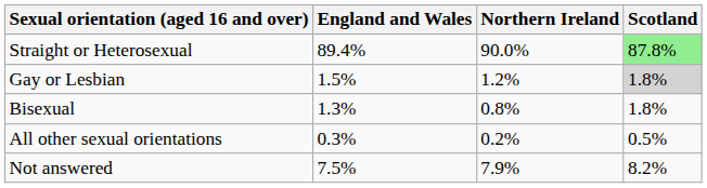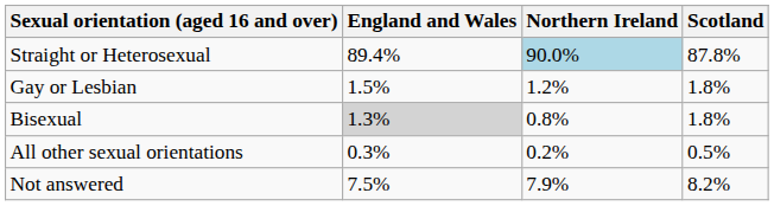Straight or Heterosexual | Northern Ireland: no background -> lightblue background
Straight or Heterosexual | Scotland: lightgreen background -> no background
Gay or Lesbian | Scotland: lightgrey background -> no background
Bisexual | England and Wales: no background -> lightgrey background
